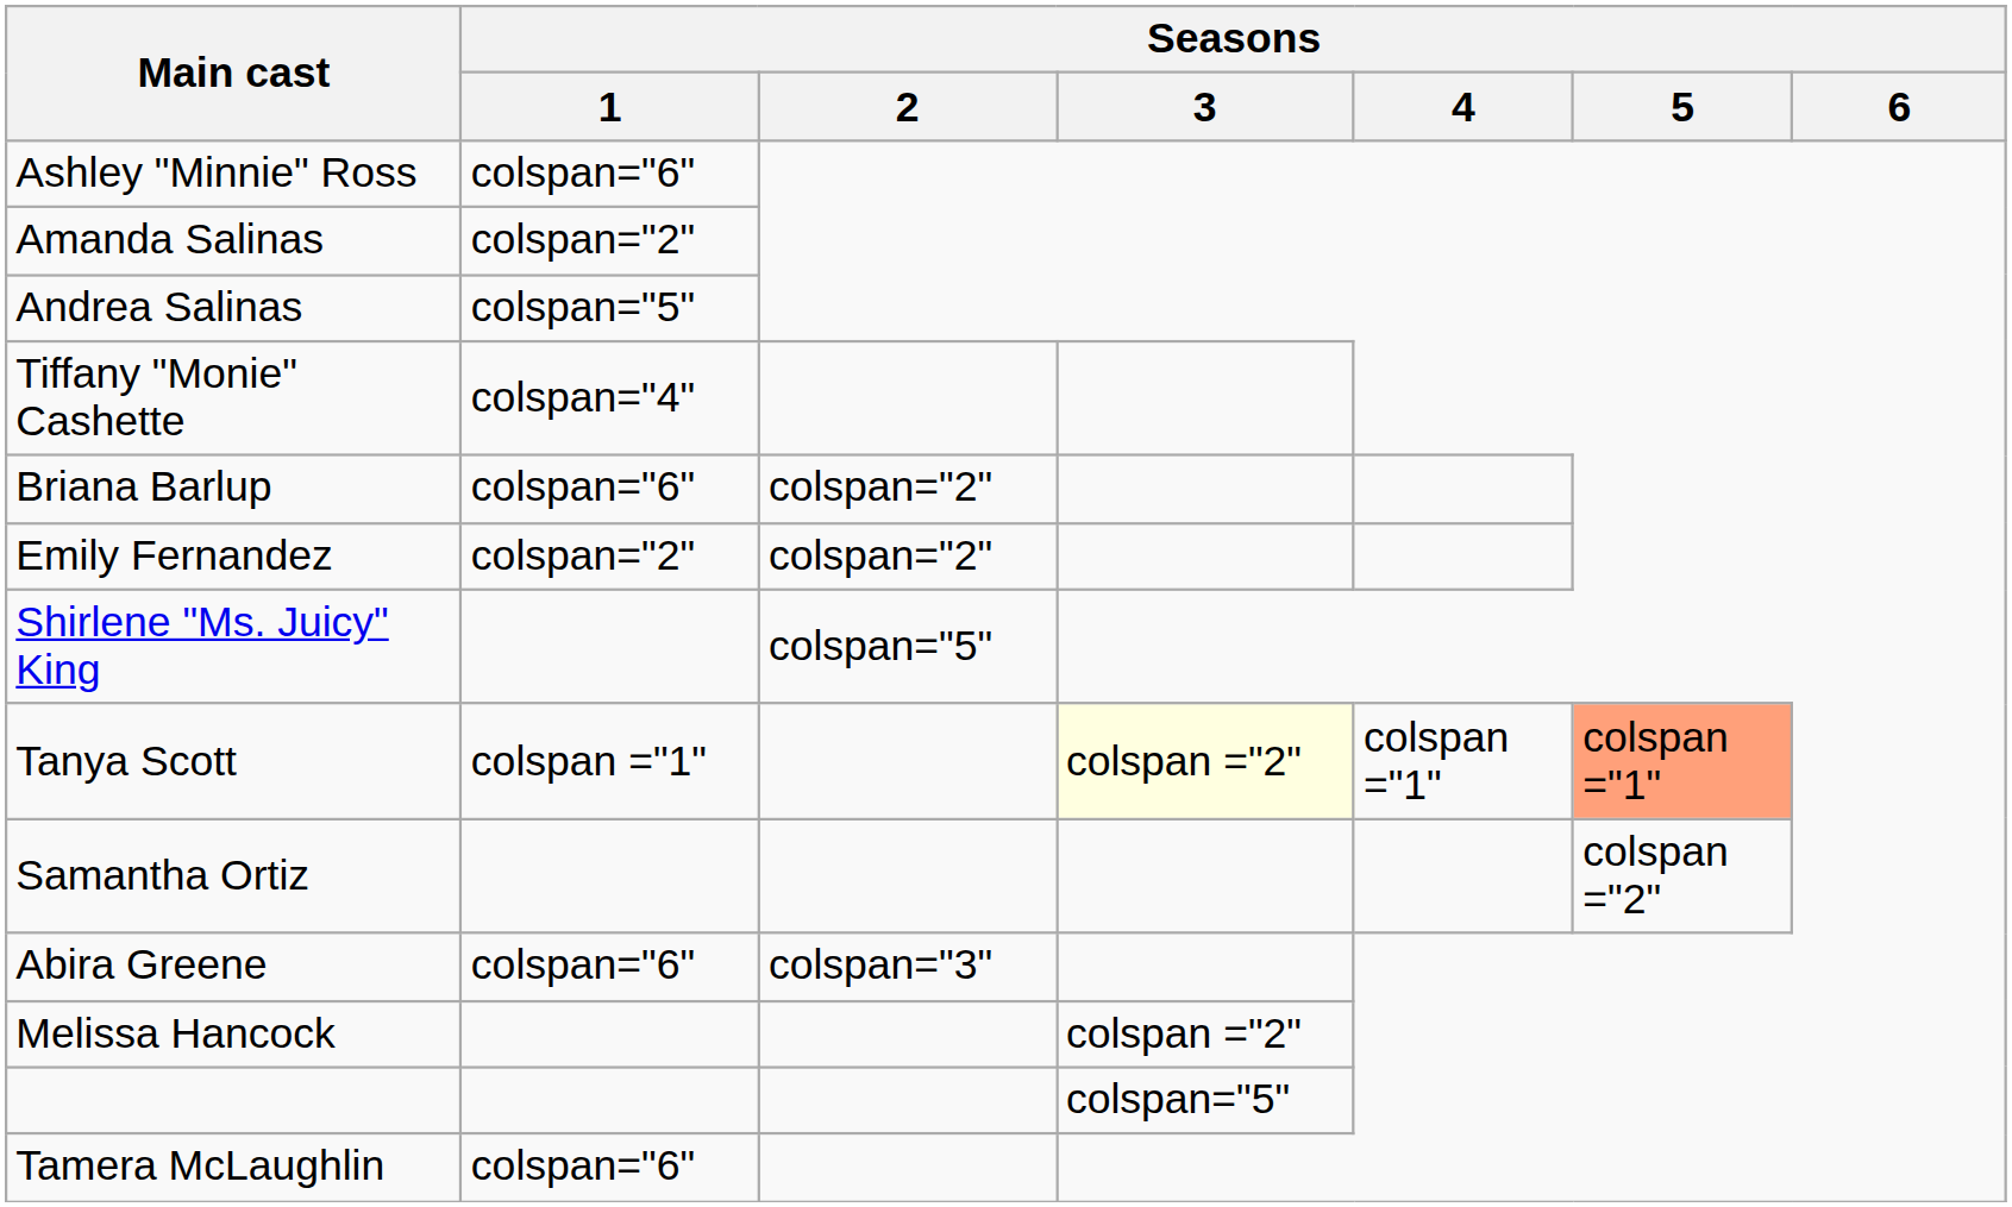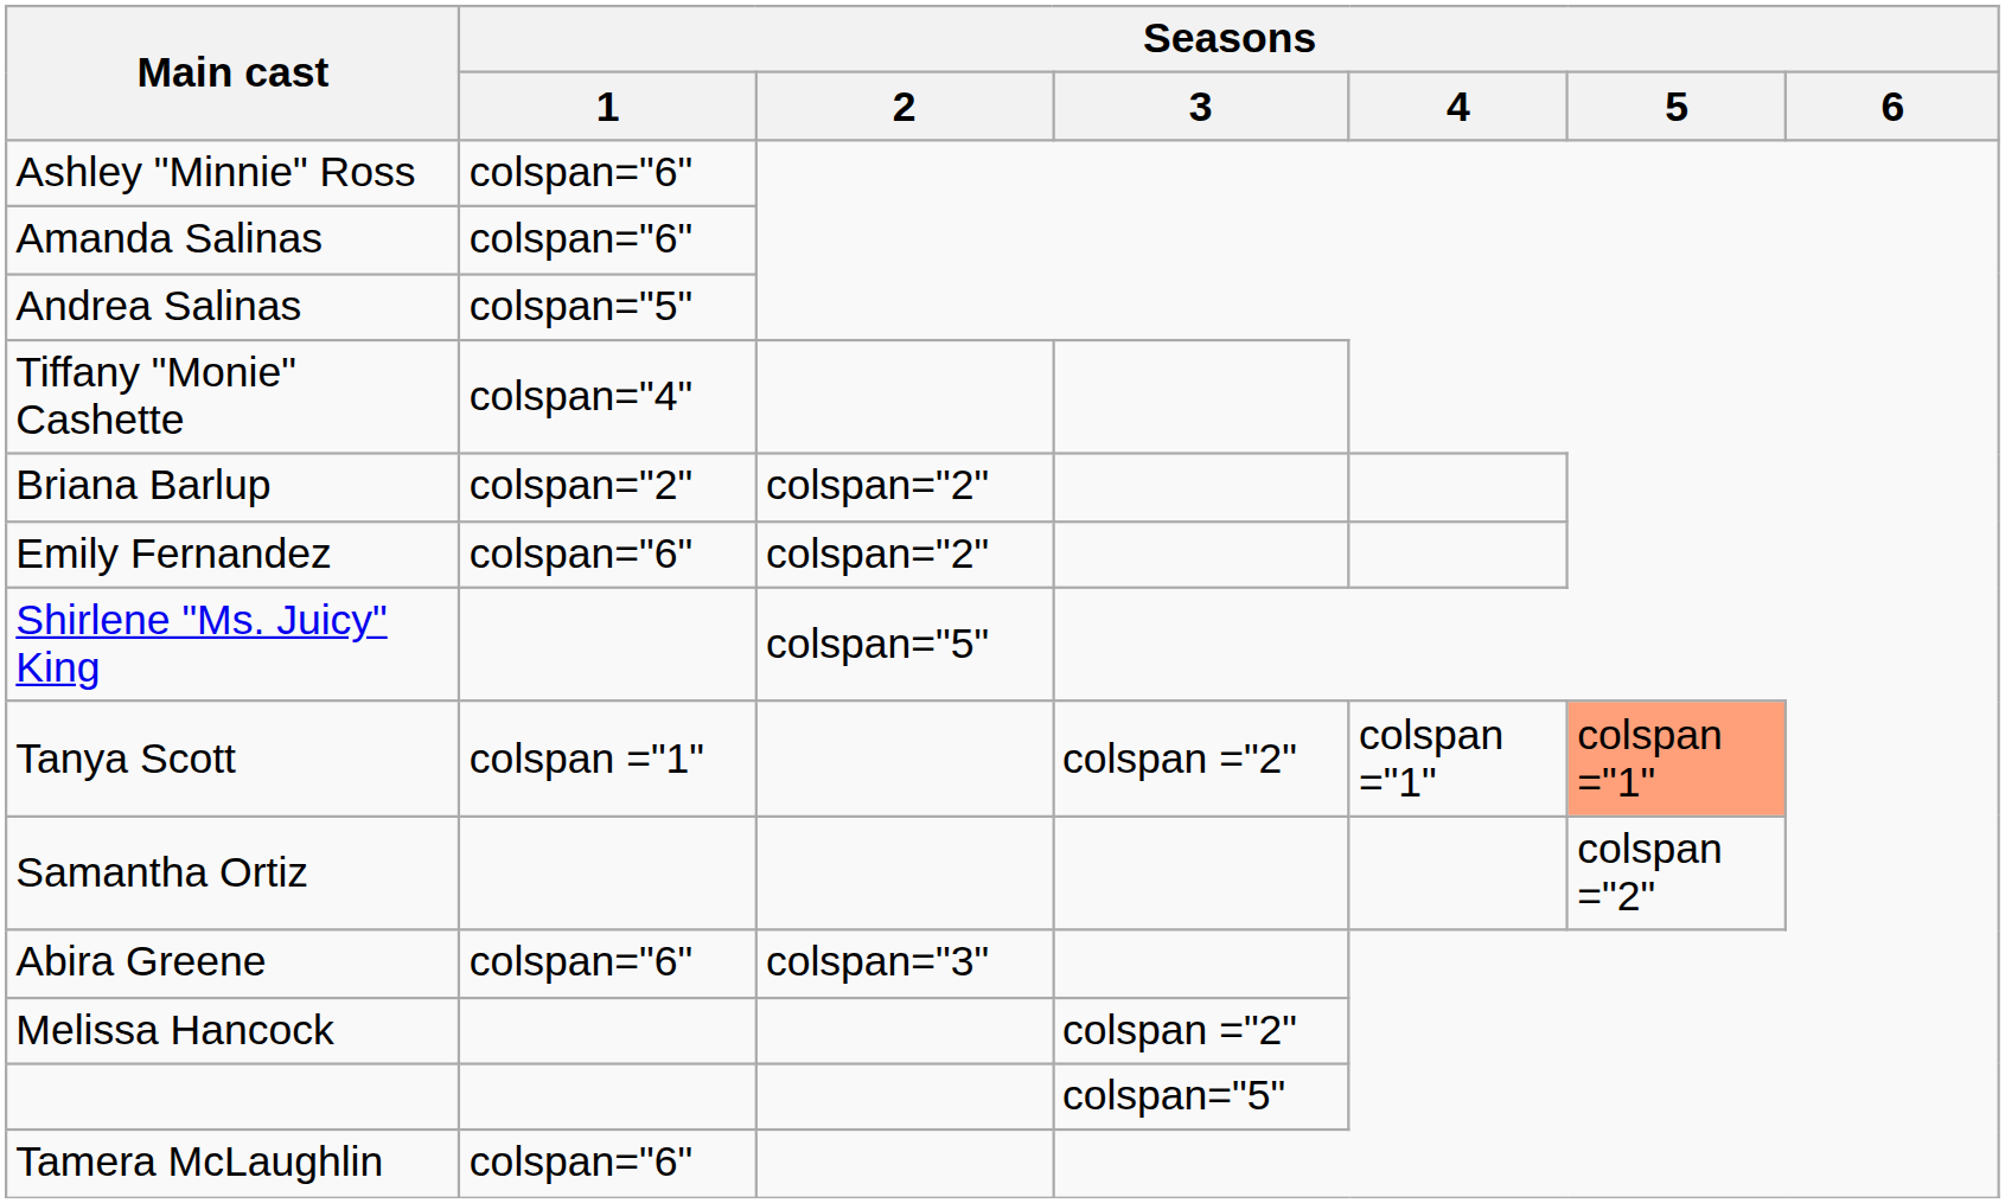Amanda Salinas | Seasons / 1: colspan="2" -> colspan="6"
Briana Barlup | Seasons / 1: colspan="6" -> colspan="2"
Emily Fernandez | Seasons / 1: colspan="2" -> colspan="6"
Tanya Scott | Seasons / 3: lightyellow background -> no background
